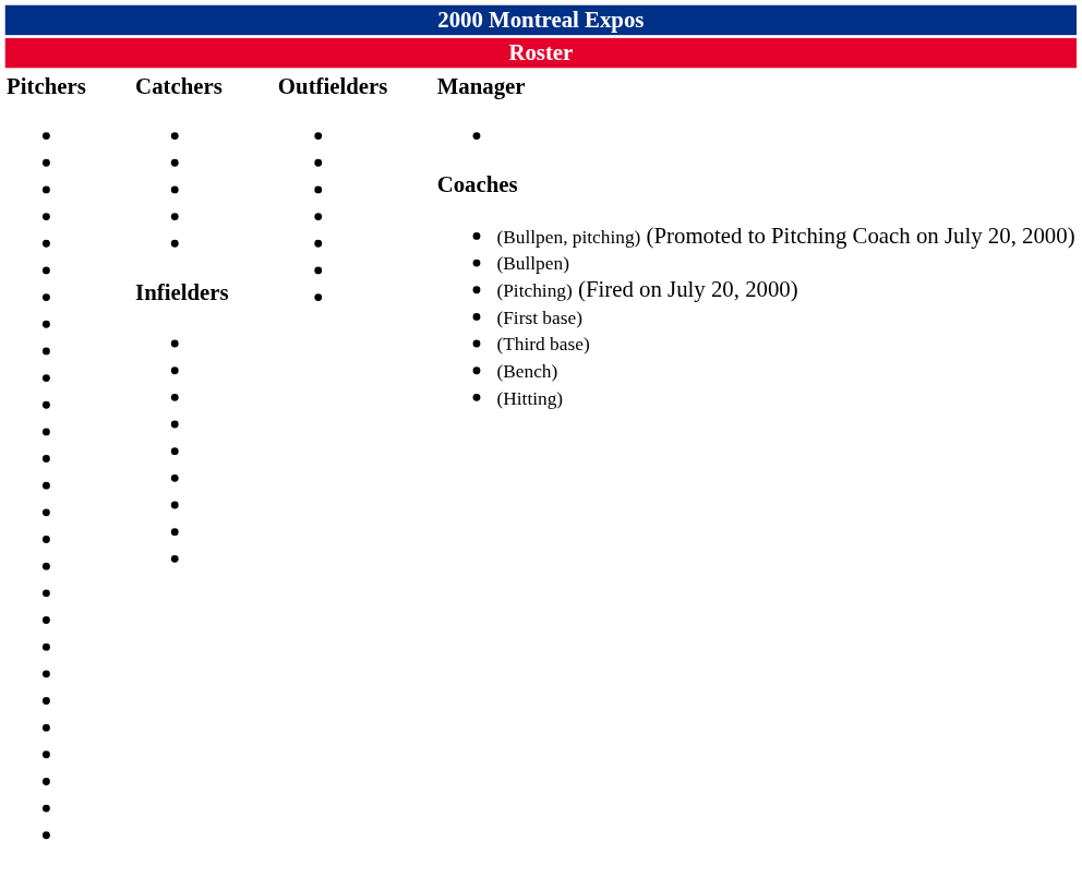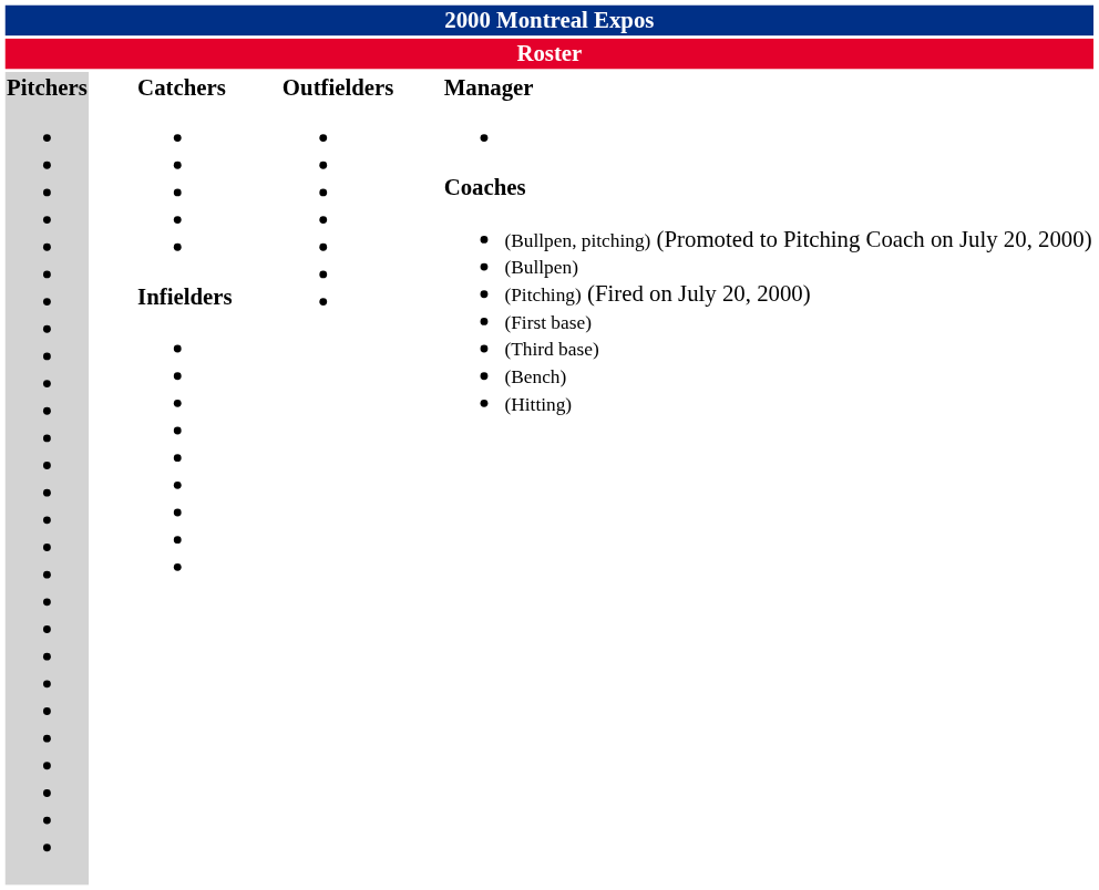Pitchers | column 1: no background -> lightgrey background
